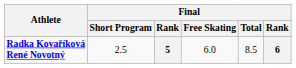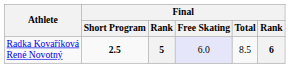5 | Athlete: bold -> normal
5 | Final / Short Program: normal -> bold
5 | Final / Free Skating: no background -> lavender background
